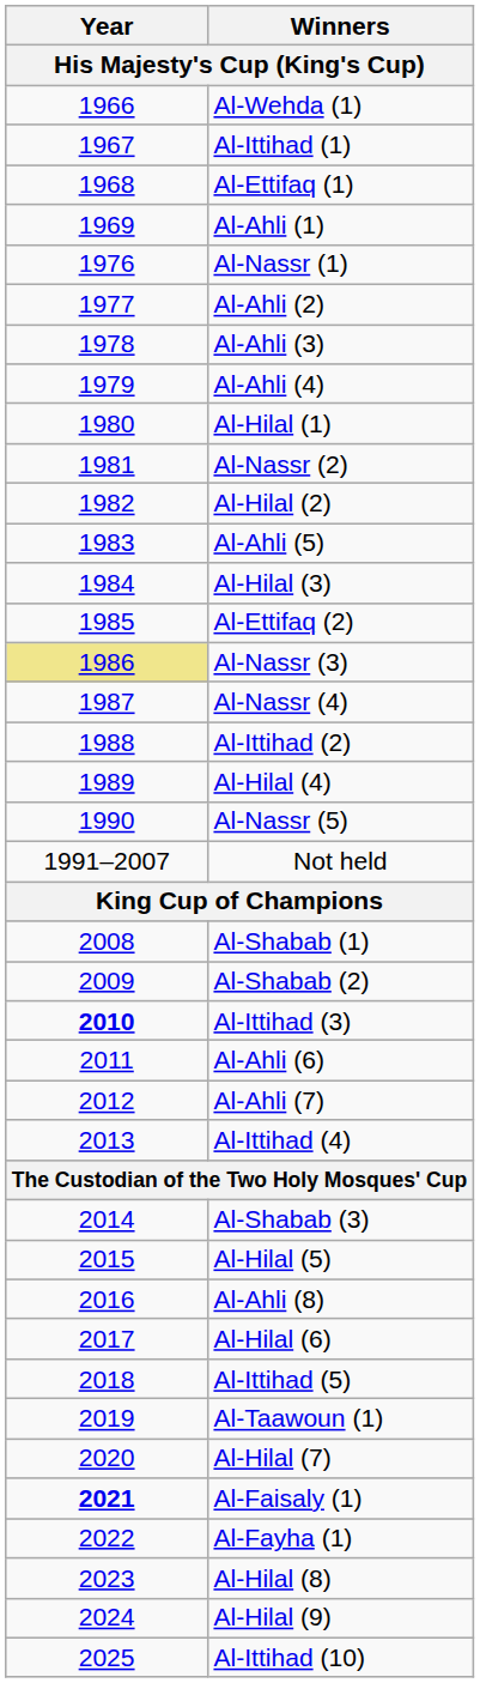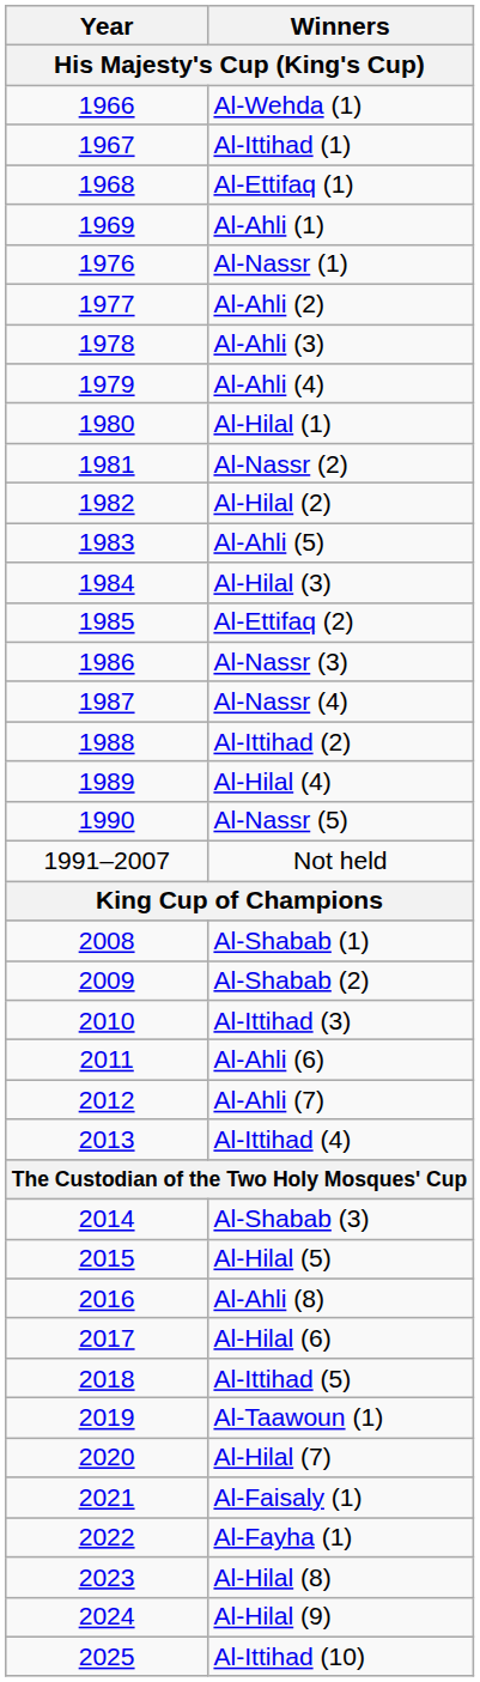Al-Nassr (3) | Year / His Majesty's Cup (King's Cup): khaki background -> no background
Al-Ittihad (3) | Year / His Majesty's Cup (King's Cup): bold -> normal
Al-Faisaly (1) | Year / His Majesty's Cup (King's Cup): bold -> normal
